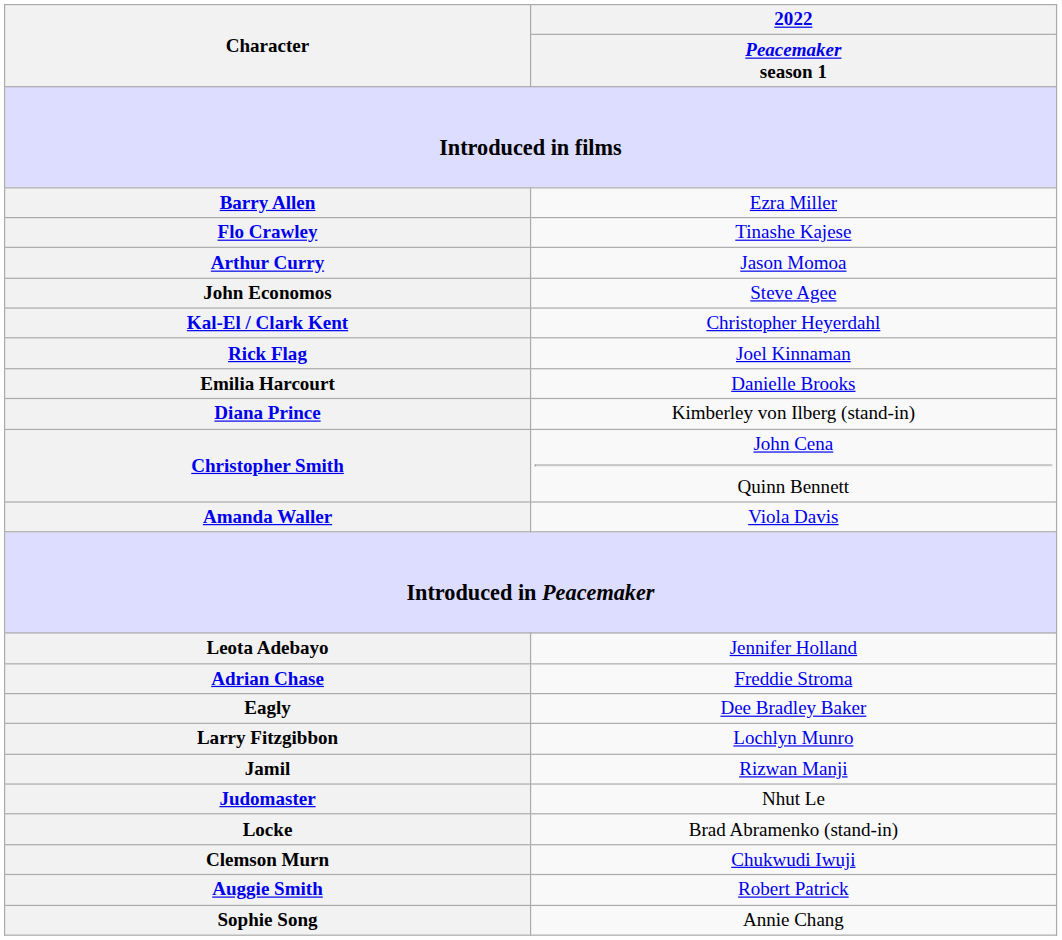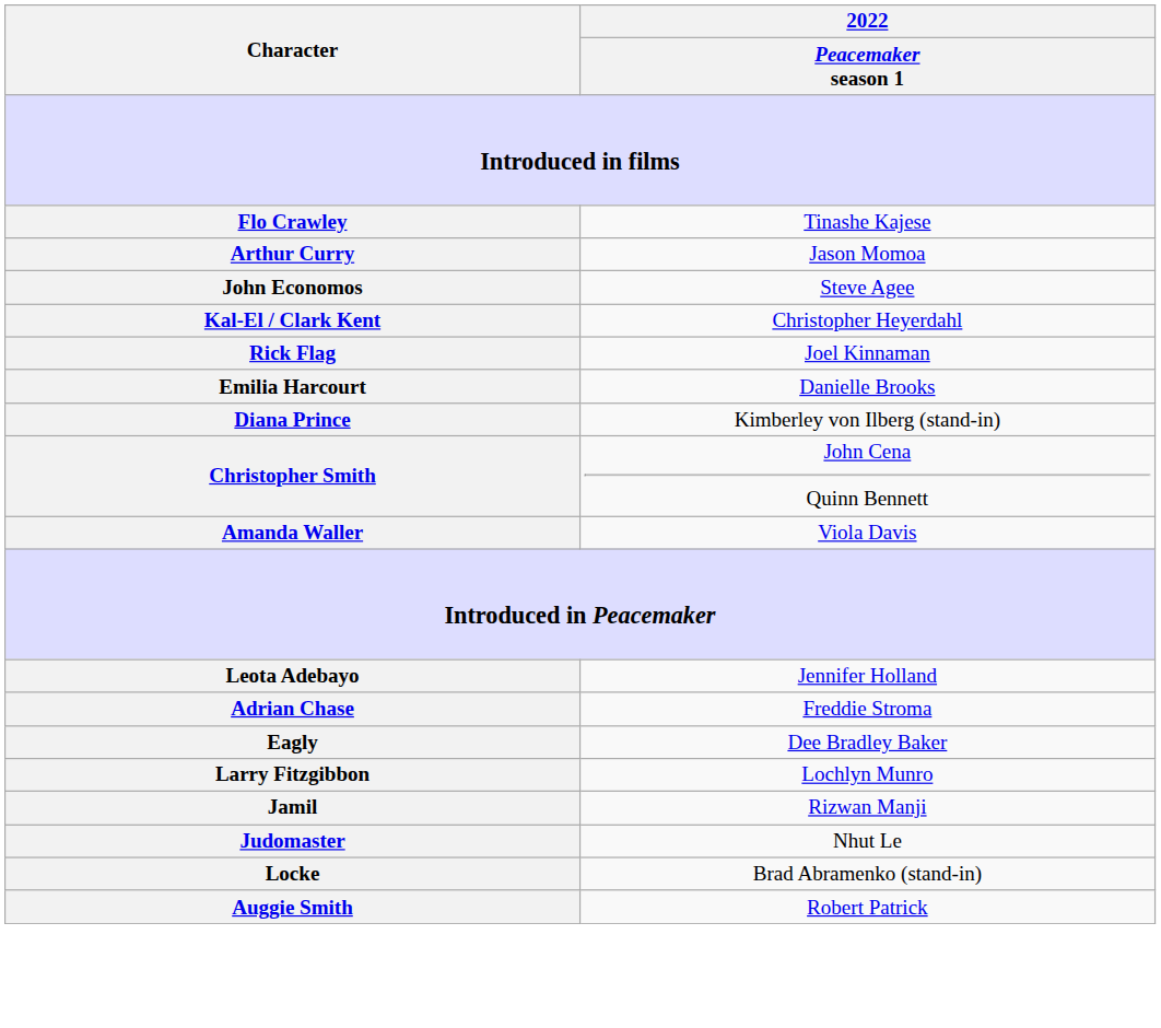- row: Barry Allen | Ezra Miller
- row: Clemson Murn | Chukwudi Iwuji
- row: Sophie Song | Annie Chang
